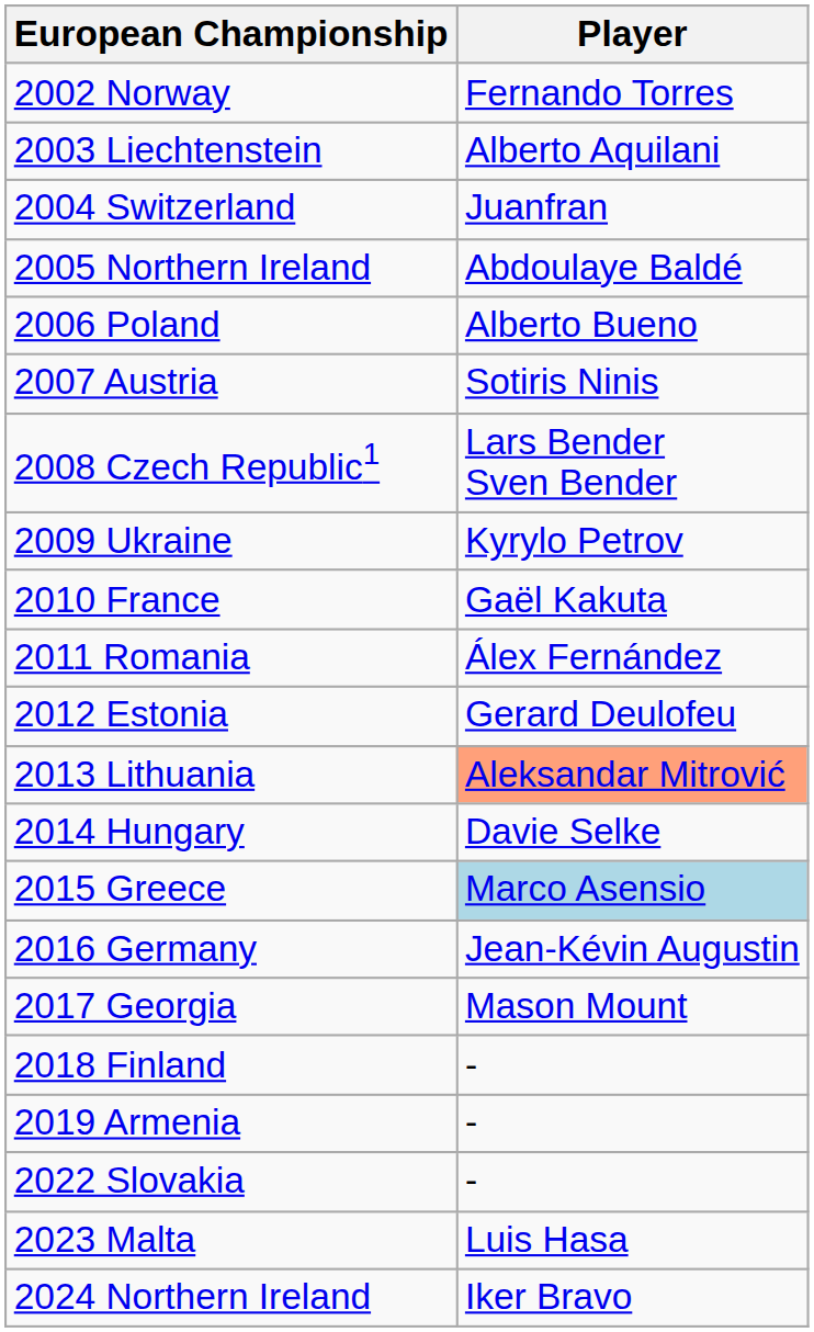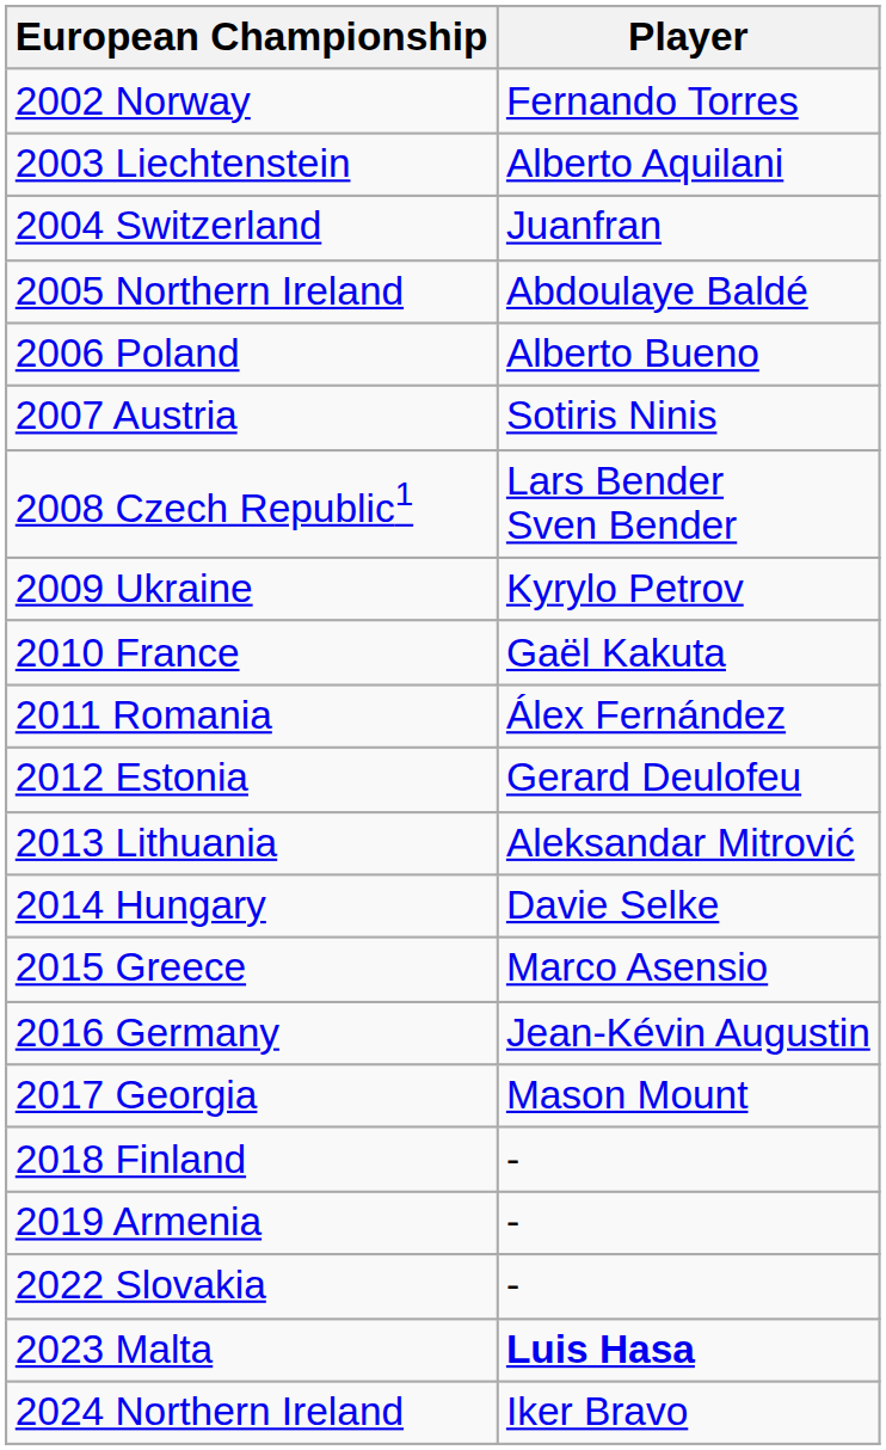2013 Lithuania | Player: lightsalmon background -> no background
2015 Greece | Player: lightblue background -> no background
2023 Malta | Player: normal -> bold
